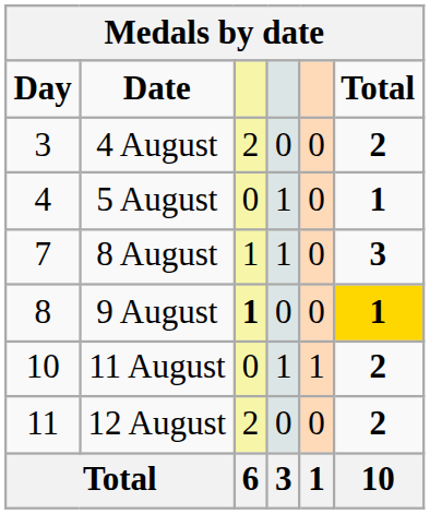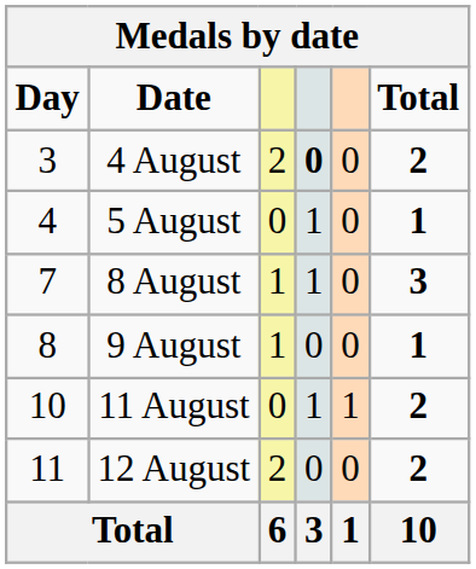4 August | column 4: normal -> bold
9 August | column 3: bold -> normal
9 August | Total: gold background -> no background
